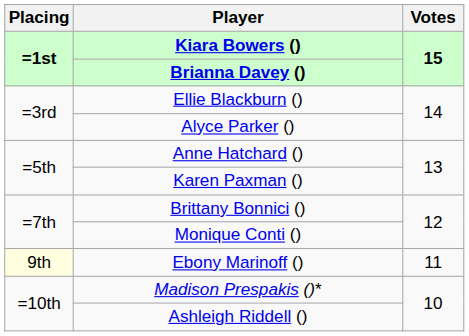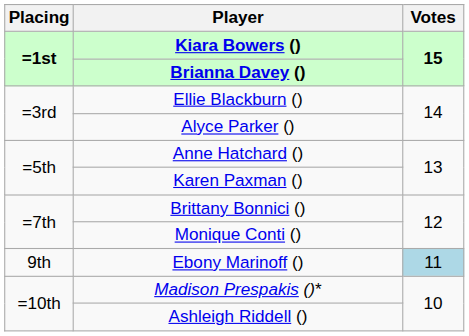Ebony Marinoff () | Placing: lightyellow background -> no background
Ebony Marinoff () | Votes: no background -> lightblue background
